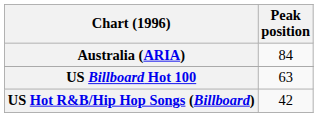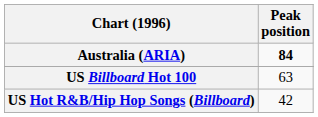Australia (ARIA) | Peak position: normal -> bold
